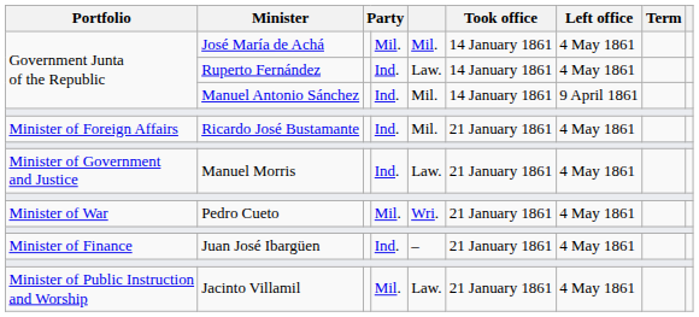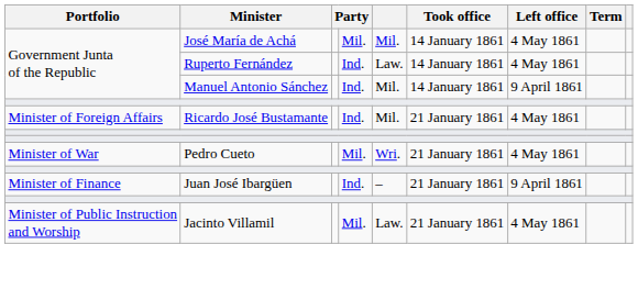- row: Minister of Government and Justice | Manuel Morris | Ind. | Law. | 21 January 1861 | 4 May 1861
Juan José Ibargüen | Left office: 4 May 1861 -> 9 April 1861
